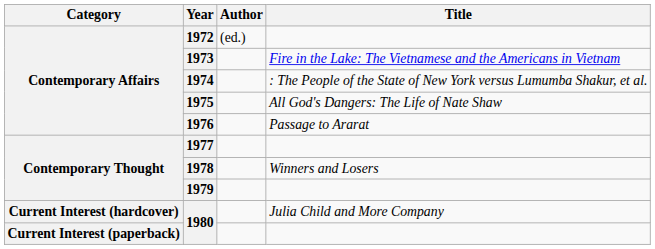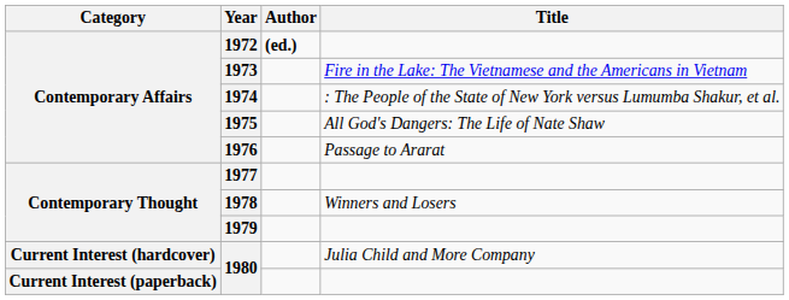1972 | Author: normal -> bold
